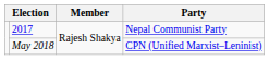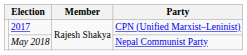2017 | Party: Nepal Communist Party -> CPN (Unified Marxist–Leninist)
May 2018 | Party: CPN (Unified Marxist–Leninist) -> Nepal Communist Party
